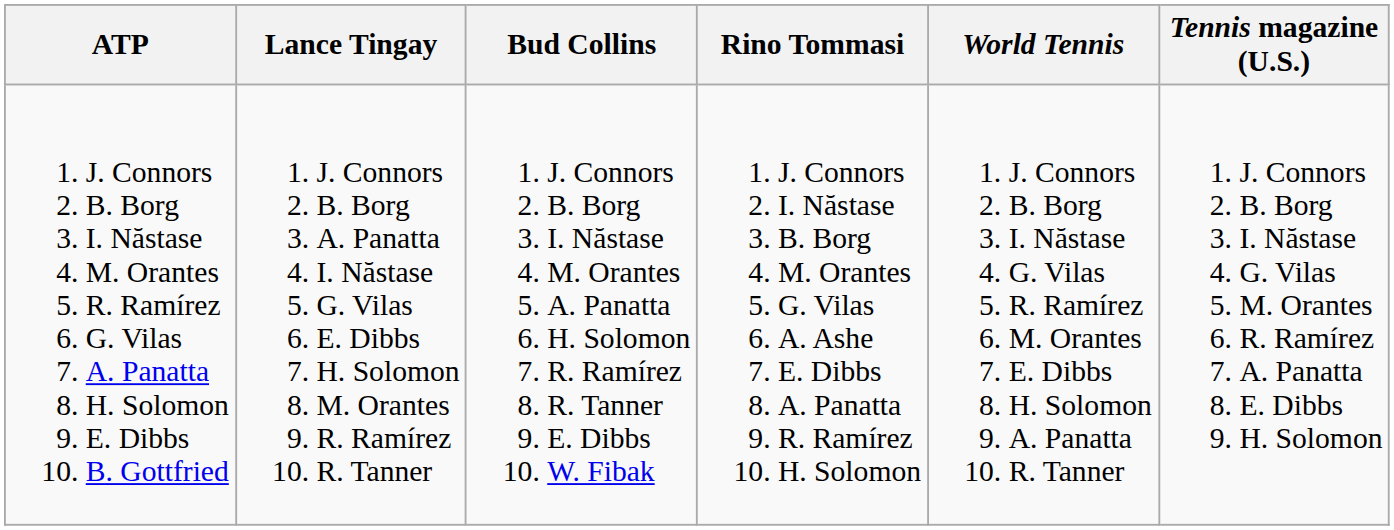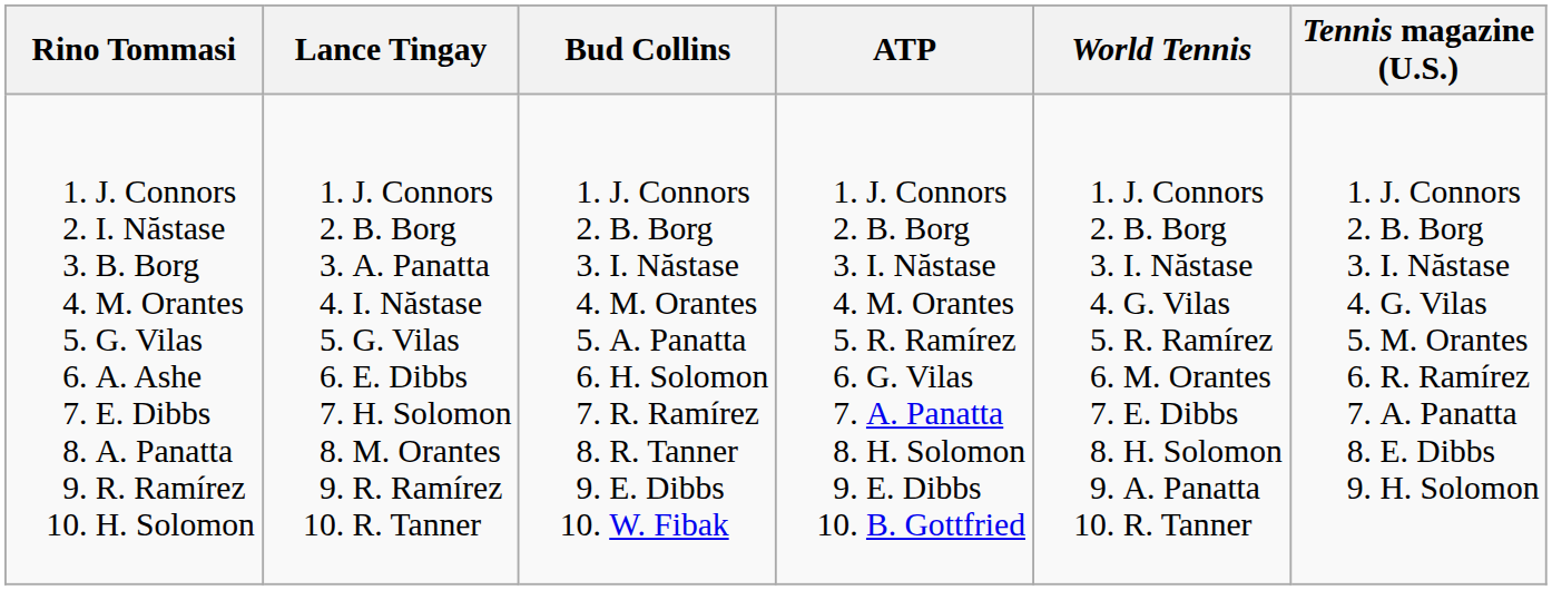columns swapped: ATP <-> Rino Tommasi
